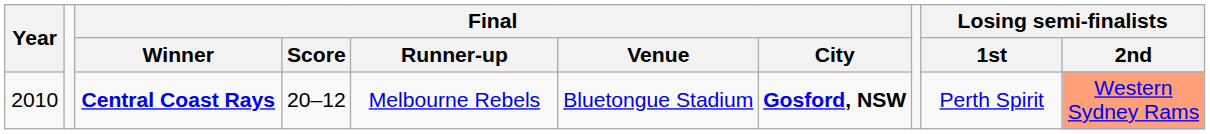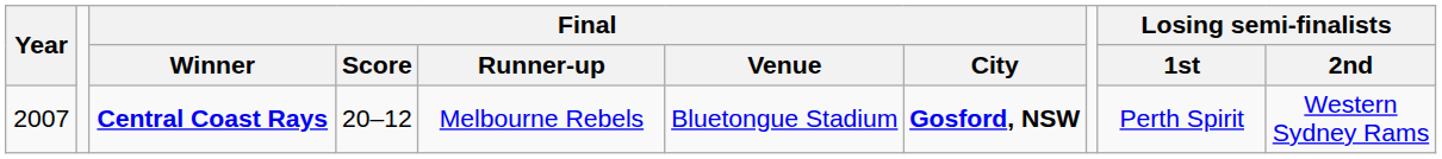Central Coast Rays | Year: 2010 -> 2007
Central Coast Rays | Losing semi-finalists / 2nd: lightsalmon background -> no background
